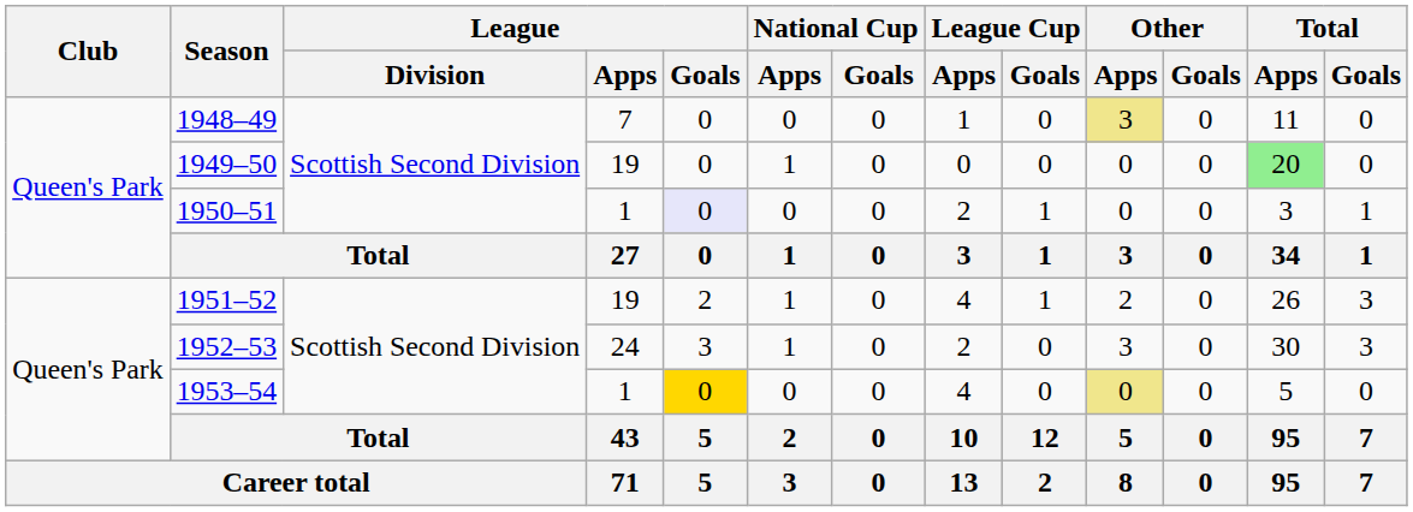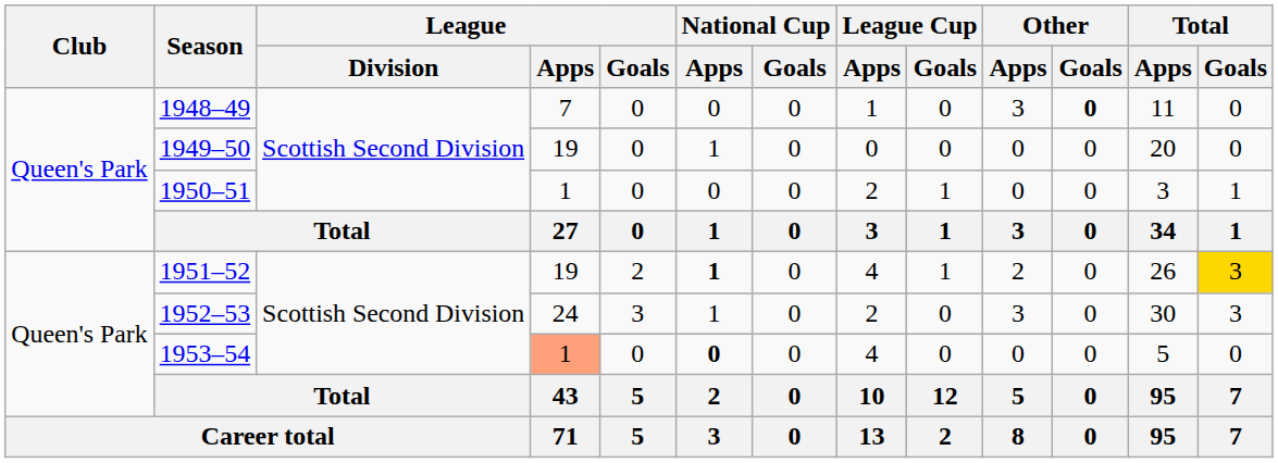1948–49 | Other / Apps: khaki background -> no background
1948–49 | Other / Goals: normal -> bold
1949–50 | Total / Apps: lightgreen background -> no background
1950–51 | League / Goals: lavender background -> no background
1951–52 | National Cup / Apps: normal -> bold
1951–52 | Total / Goals: no background -> gold background
1953–54 | League / Apps: no background -> lightsalmon background
1953–54 | League / Goals: gold background -> no background
1953–54 | National Cup / Apps: normal -> bold
1953–54 | Other / Apps: khaki background -> no background
